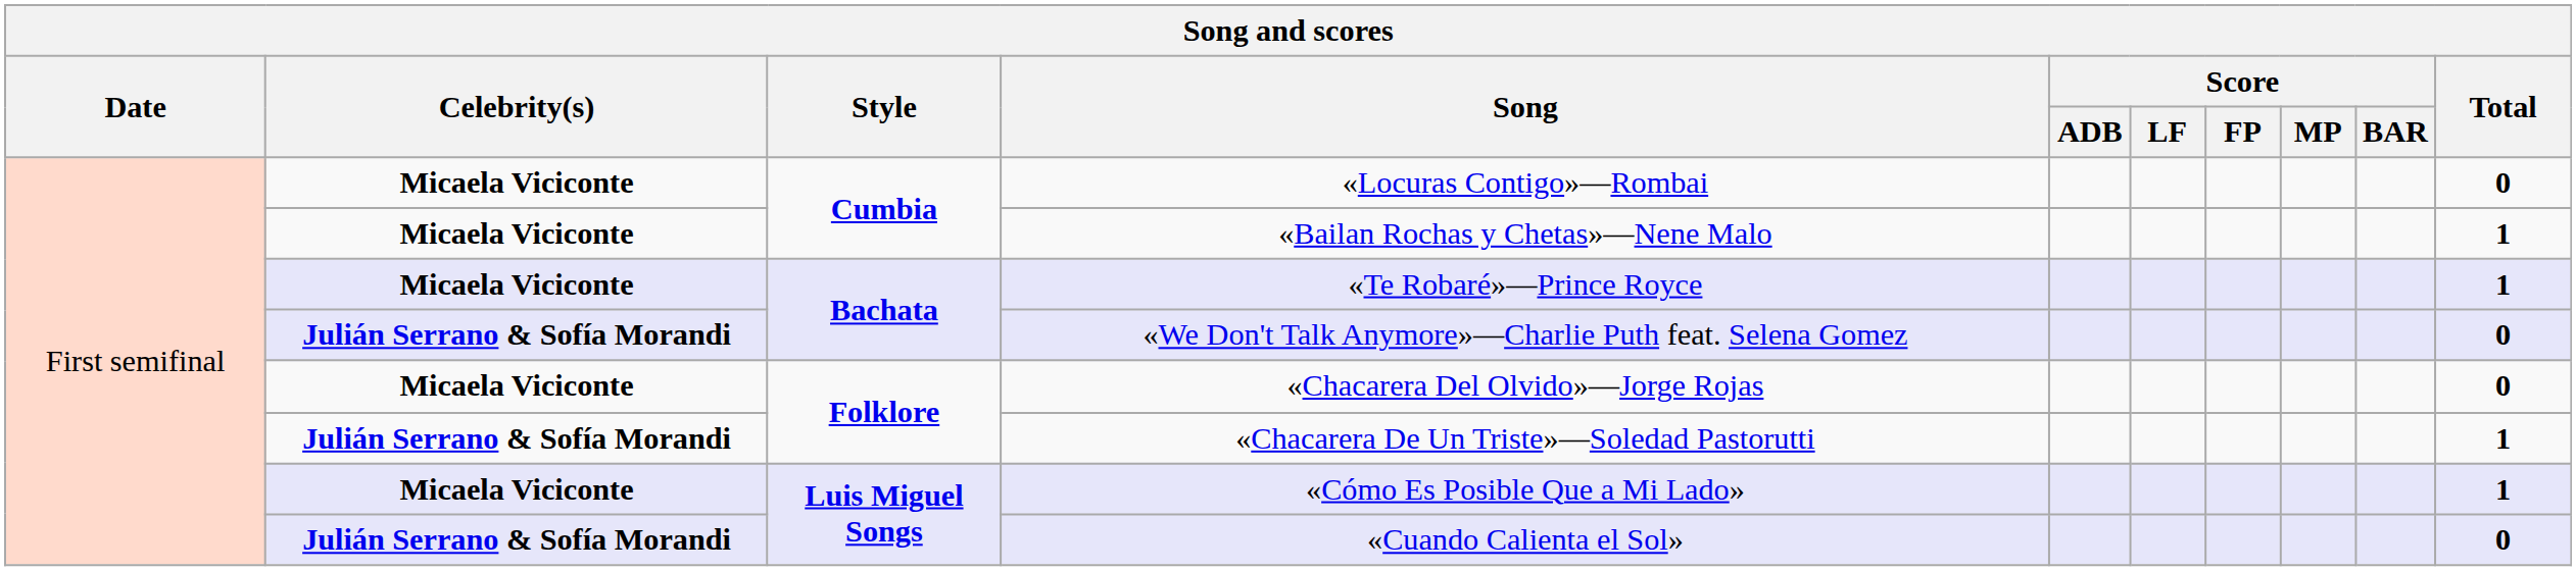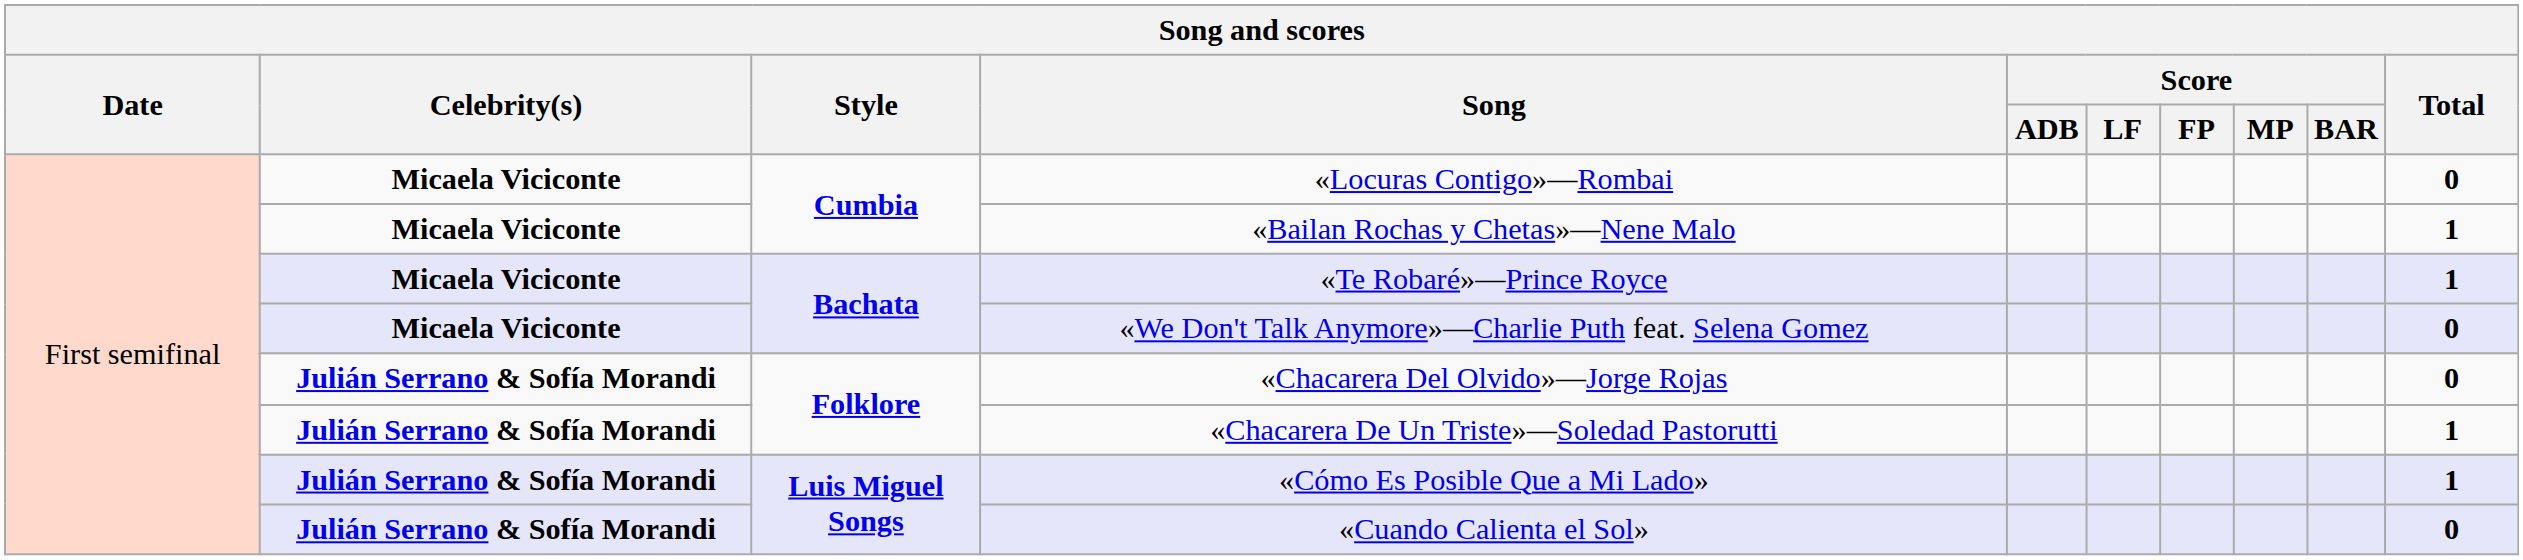«We Don't Talk Anymore»—Charlie Puth feat. Selena Gomez | Celebrity(s): Julián Serrano & Sofía Morandi -> Micaela Viciconte
«Chacarera Del Olvido»—Jorge Rojas | Celebrity(s): Micaela Viciconte -> Julián Serrano & Sofía Morandi
«Cómo Es Posible Que a Mi Lado» | Celebrity(s): Micaela Viciconte -> Julián Serrano & Sofía Morandi
